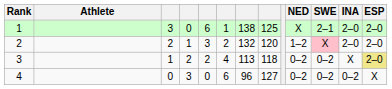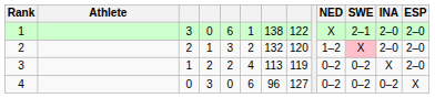row 2 | column 8: 125 -> 122
row 4 | column 8: 118 -> 119
row 4 | ESP: khaki background -> no background
